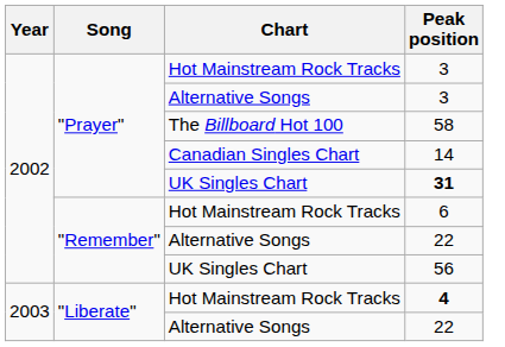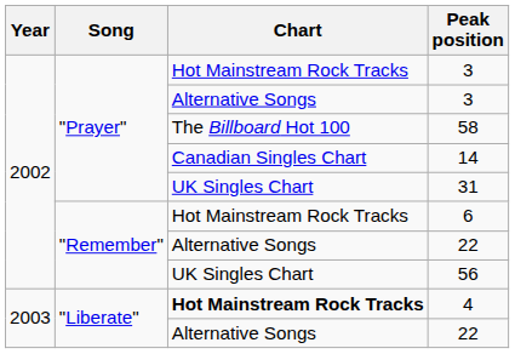31 | Peak position: bold -> normal
4 | Chart: normal -> bold
4 | Peak position: bold -> normal
